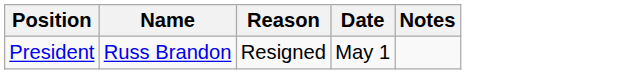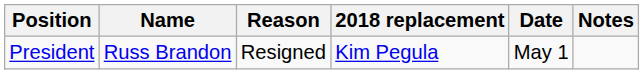+ column: 2018 replacement | Kim Pegula
